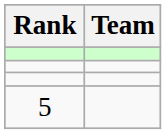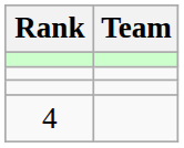row 5 | Rank: 5 -> 4
